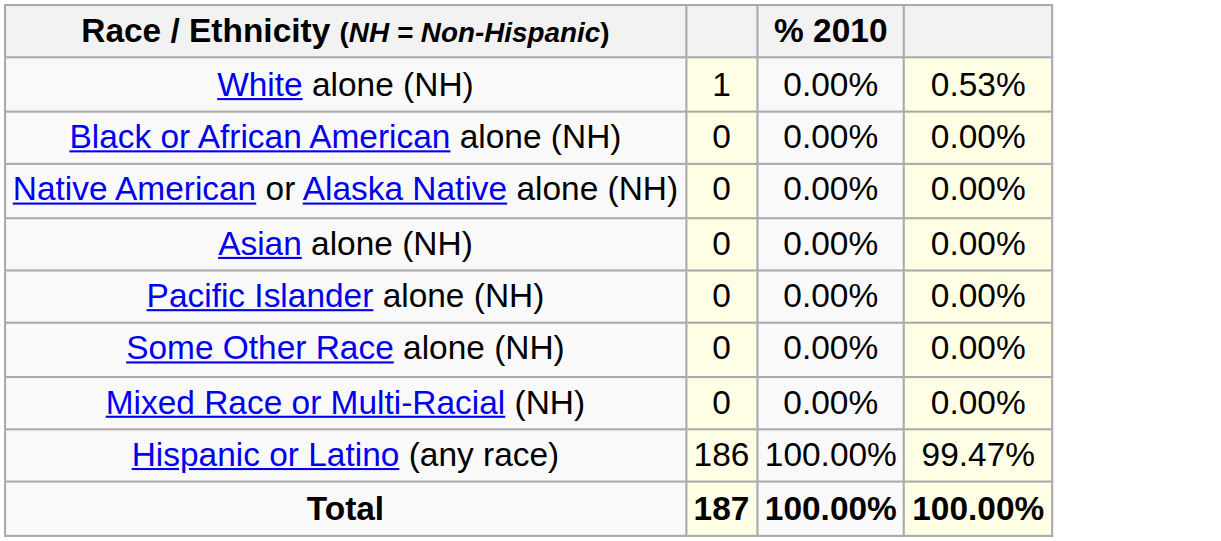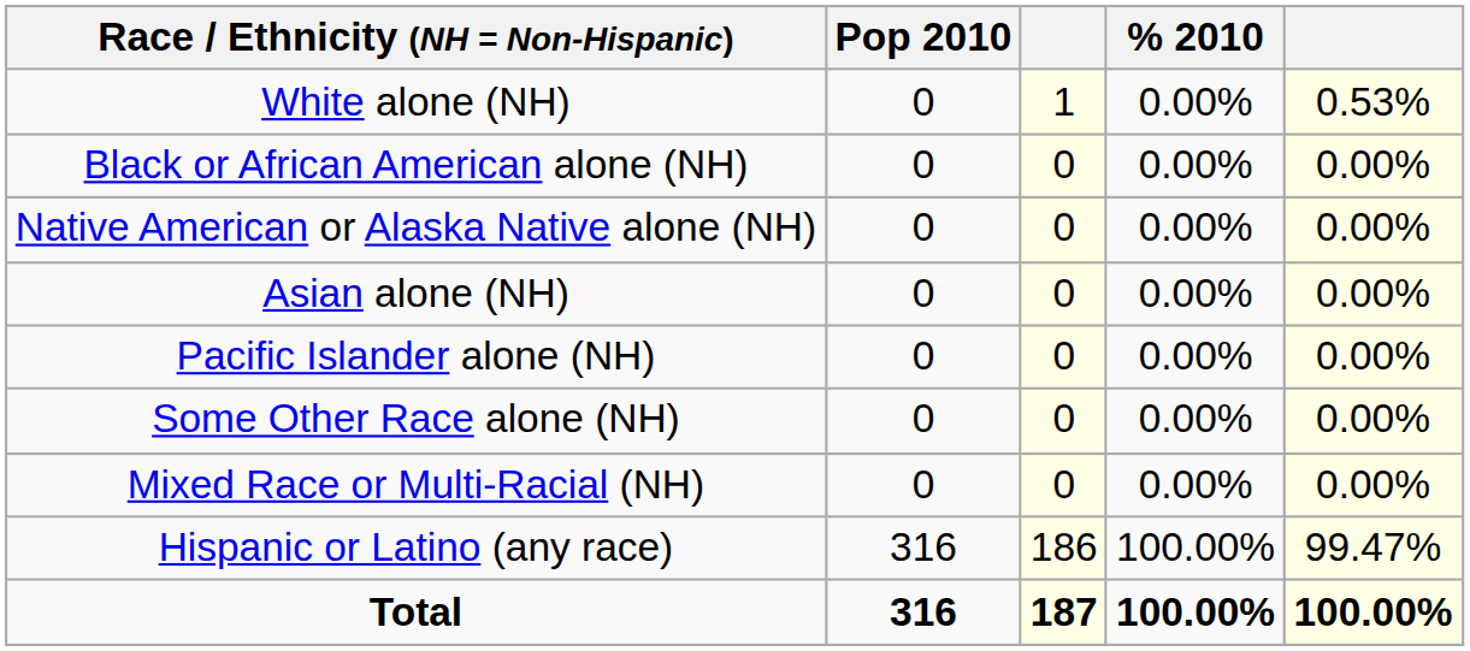+ column: Pop 2010 | 0 | 0 | 0 | 0 | 0 | 0 | 0 | 316 | 316
